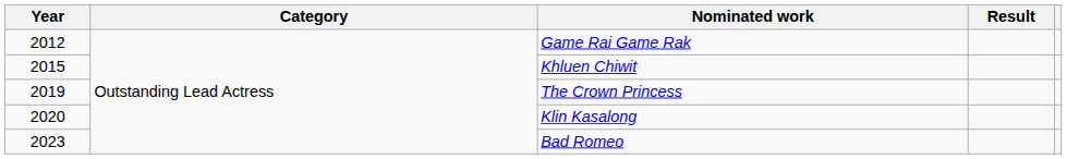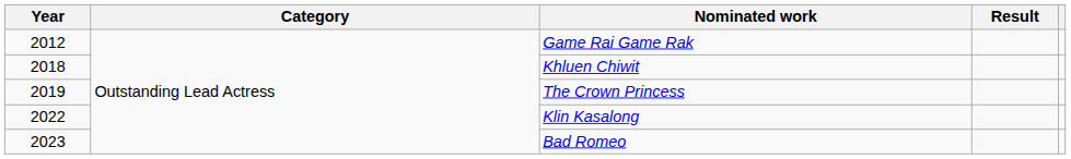Khluen Chiwit | Year: 2015 -> 2018
Klin Kasalong | Year: 2020 -> 2022
